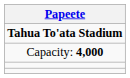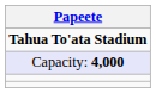row 3 | column 1: no background -> lavender background
